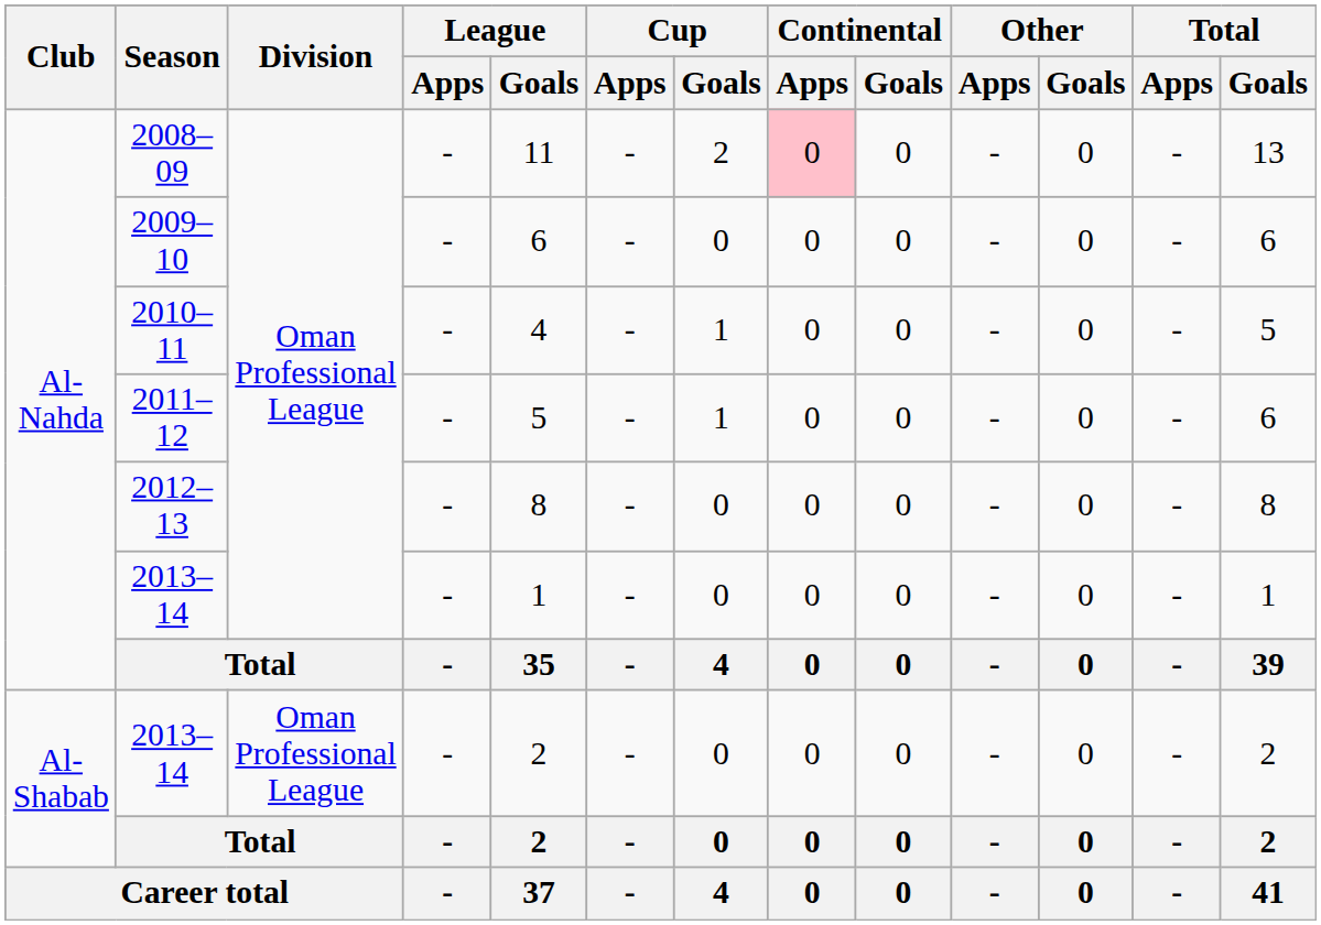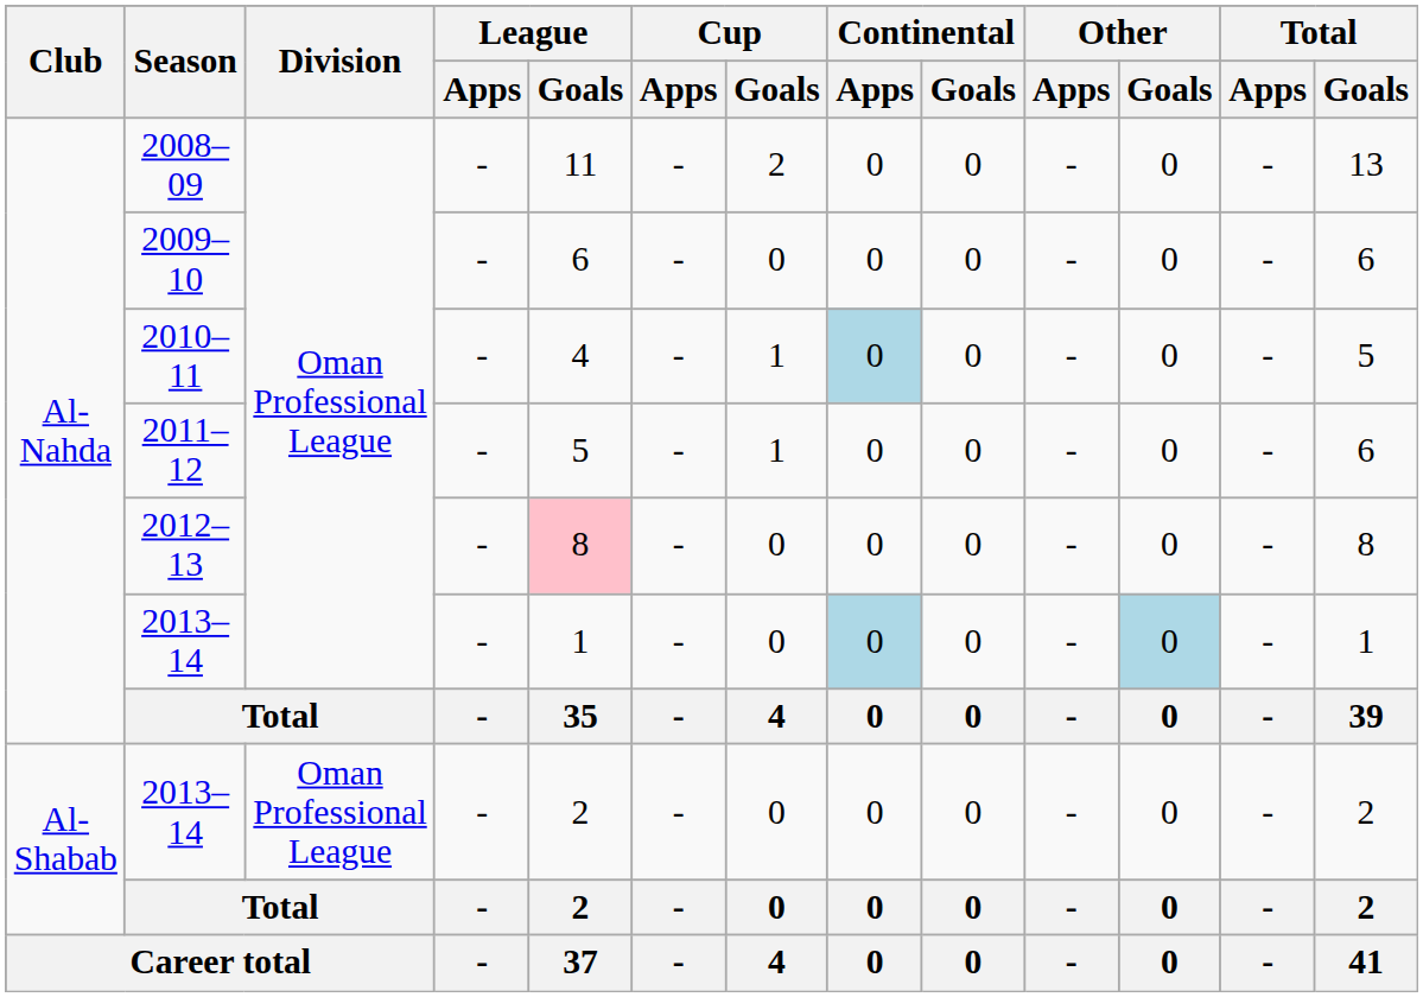2008–09 | Continental / Apps: pink background -> no background
2010–11 | Continental / Apps: no background -> lightblue background
2012–13 | League / Goals: no background -> pink background
Al-Nahda / 2013–14 | Continental / Apps: no background -> lightblue background
Al-Nahda / 2013–14 | Other / Goals: no background -> lightblue background
